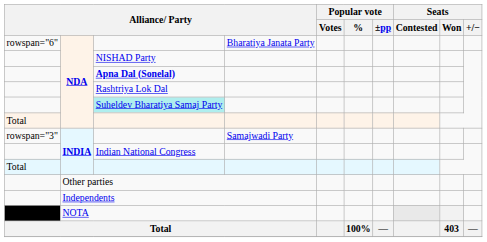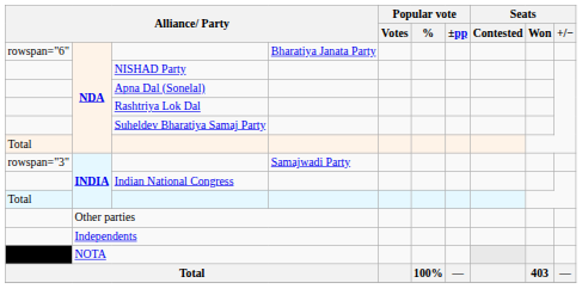Apna Dal (Sonelal) | column 3: bold -> normal
Suheldev Bharatiya Samaj Party | column 3: paleturquoise background -> no background
